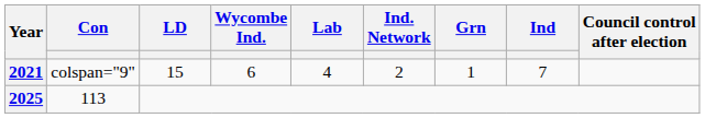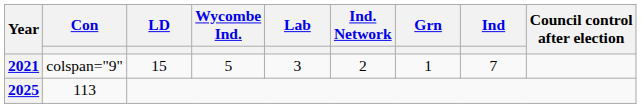2021 | Wycombe Ind.: 6 -> 5
2021 | Lab: 4 -> 3
